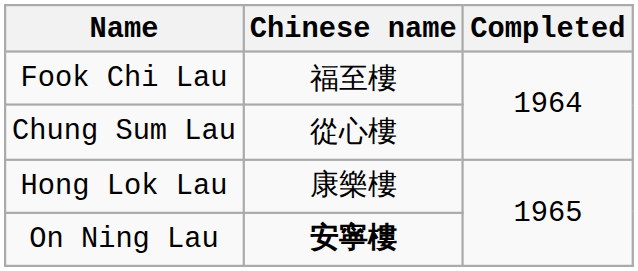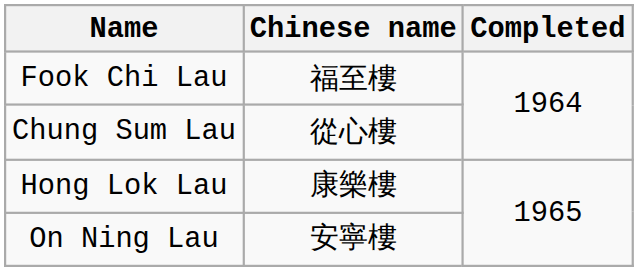On Ning Lau | Chinese name: bold -> normal
